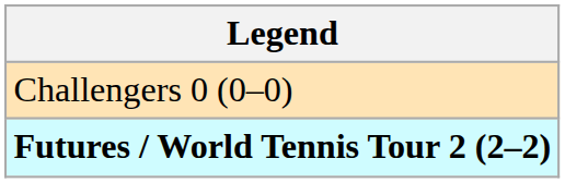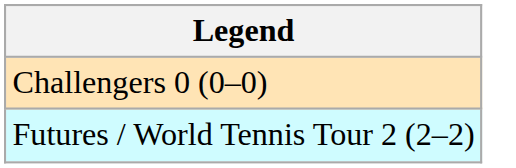row 3 | column 1: bold -> normal
